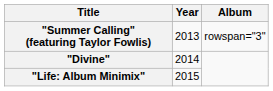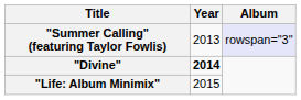"Summer Calling" (featuring Taylor Fowlis) | Album: no background -> lavender background
"Divine" | Year: normal -> bold
